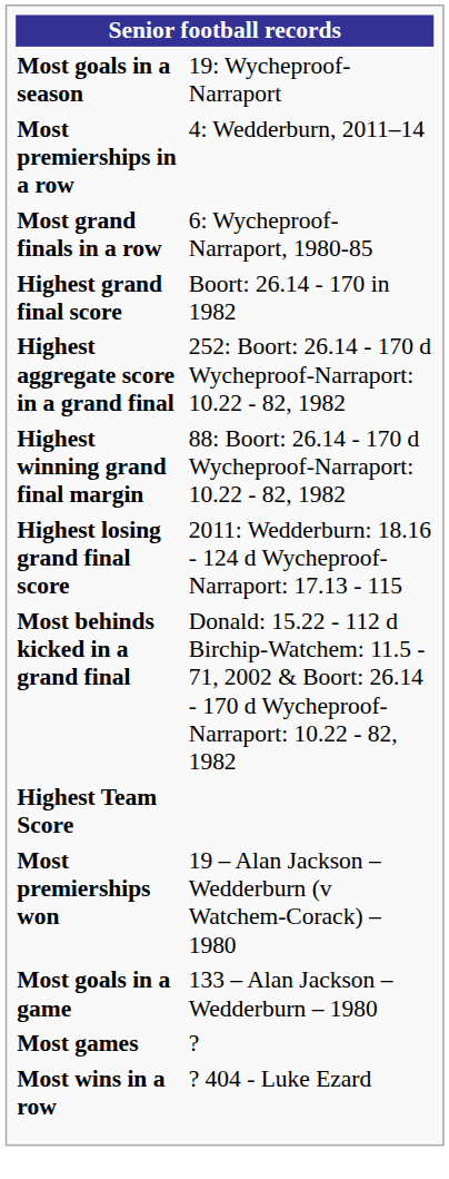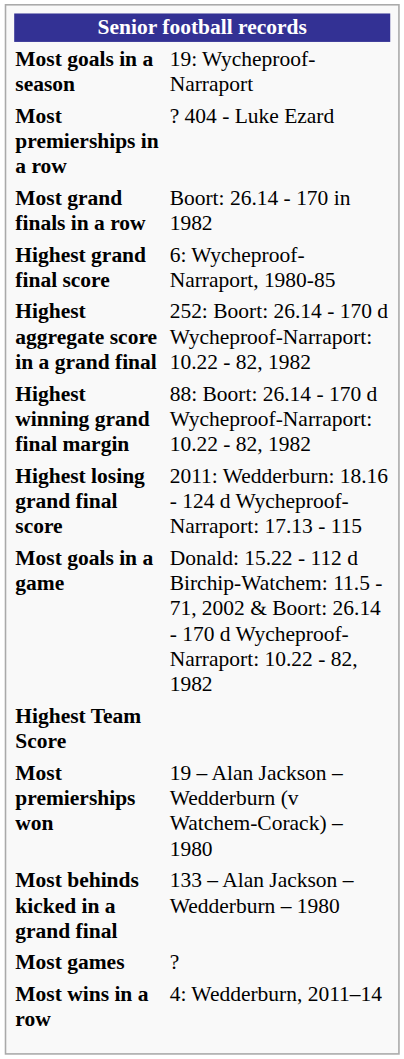row 3 | column 2: 4: Wedderburn, 2011–14 -> ? 404 - Luke Ezard
row 4 | column 2: 6: Wycheproof-Narraport, 1980-85 -> Boort: 26.14 - 170 in 1982
row 5 | column 2: Boort: 26.14 - 170 in 1982 -> 6: Wycheproof-Narraport, 1980-85
row 9 | column 1: Most behinds kicked in a grand final -> Most goals in a game
row 12 | column 1: Most goals in a game -> Most behinds kicked in a grand final
row 14 | column 2: ? 404 - Luke Ezard -> 4: Wedderburn, 2011–14
